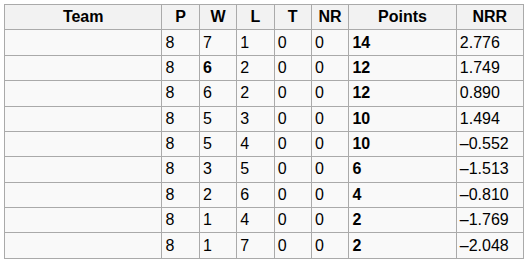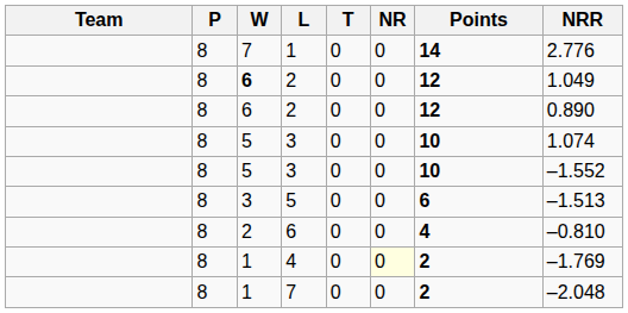row 3 | NRR: 1.749 -> 1.049
row 5 | NRR: 1.494 -> 1.074
row 6 | L: 4 -> 3
row 6 | NRR: –0.552 -> –1.552
row 9 | NR: no background -> lightyellow background
